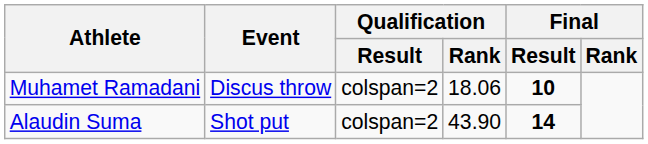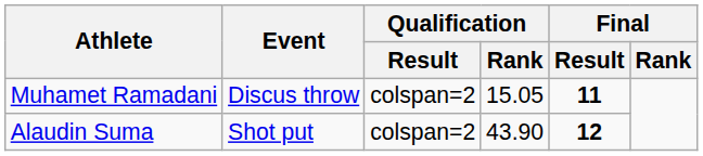Muhamet Ramadani | Qualification / Rank: 18.06 -> 15.05
Muhamet Ramadani | Final / Result: 10 -> 11
Alaudin Suma | Final / Result: 14 -> 12
